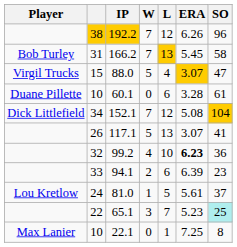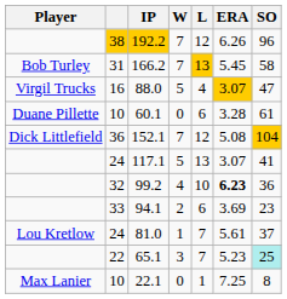88.0 | column 2: 15 -> 16
152.1 | column 2: 34 -> 36
117.1 | column 2: 26 -> 24
94.1 | ERA: 6.39 -> 3.69
81.0 | L: 5 -> 7
